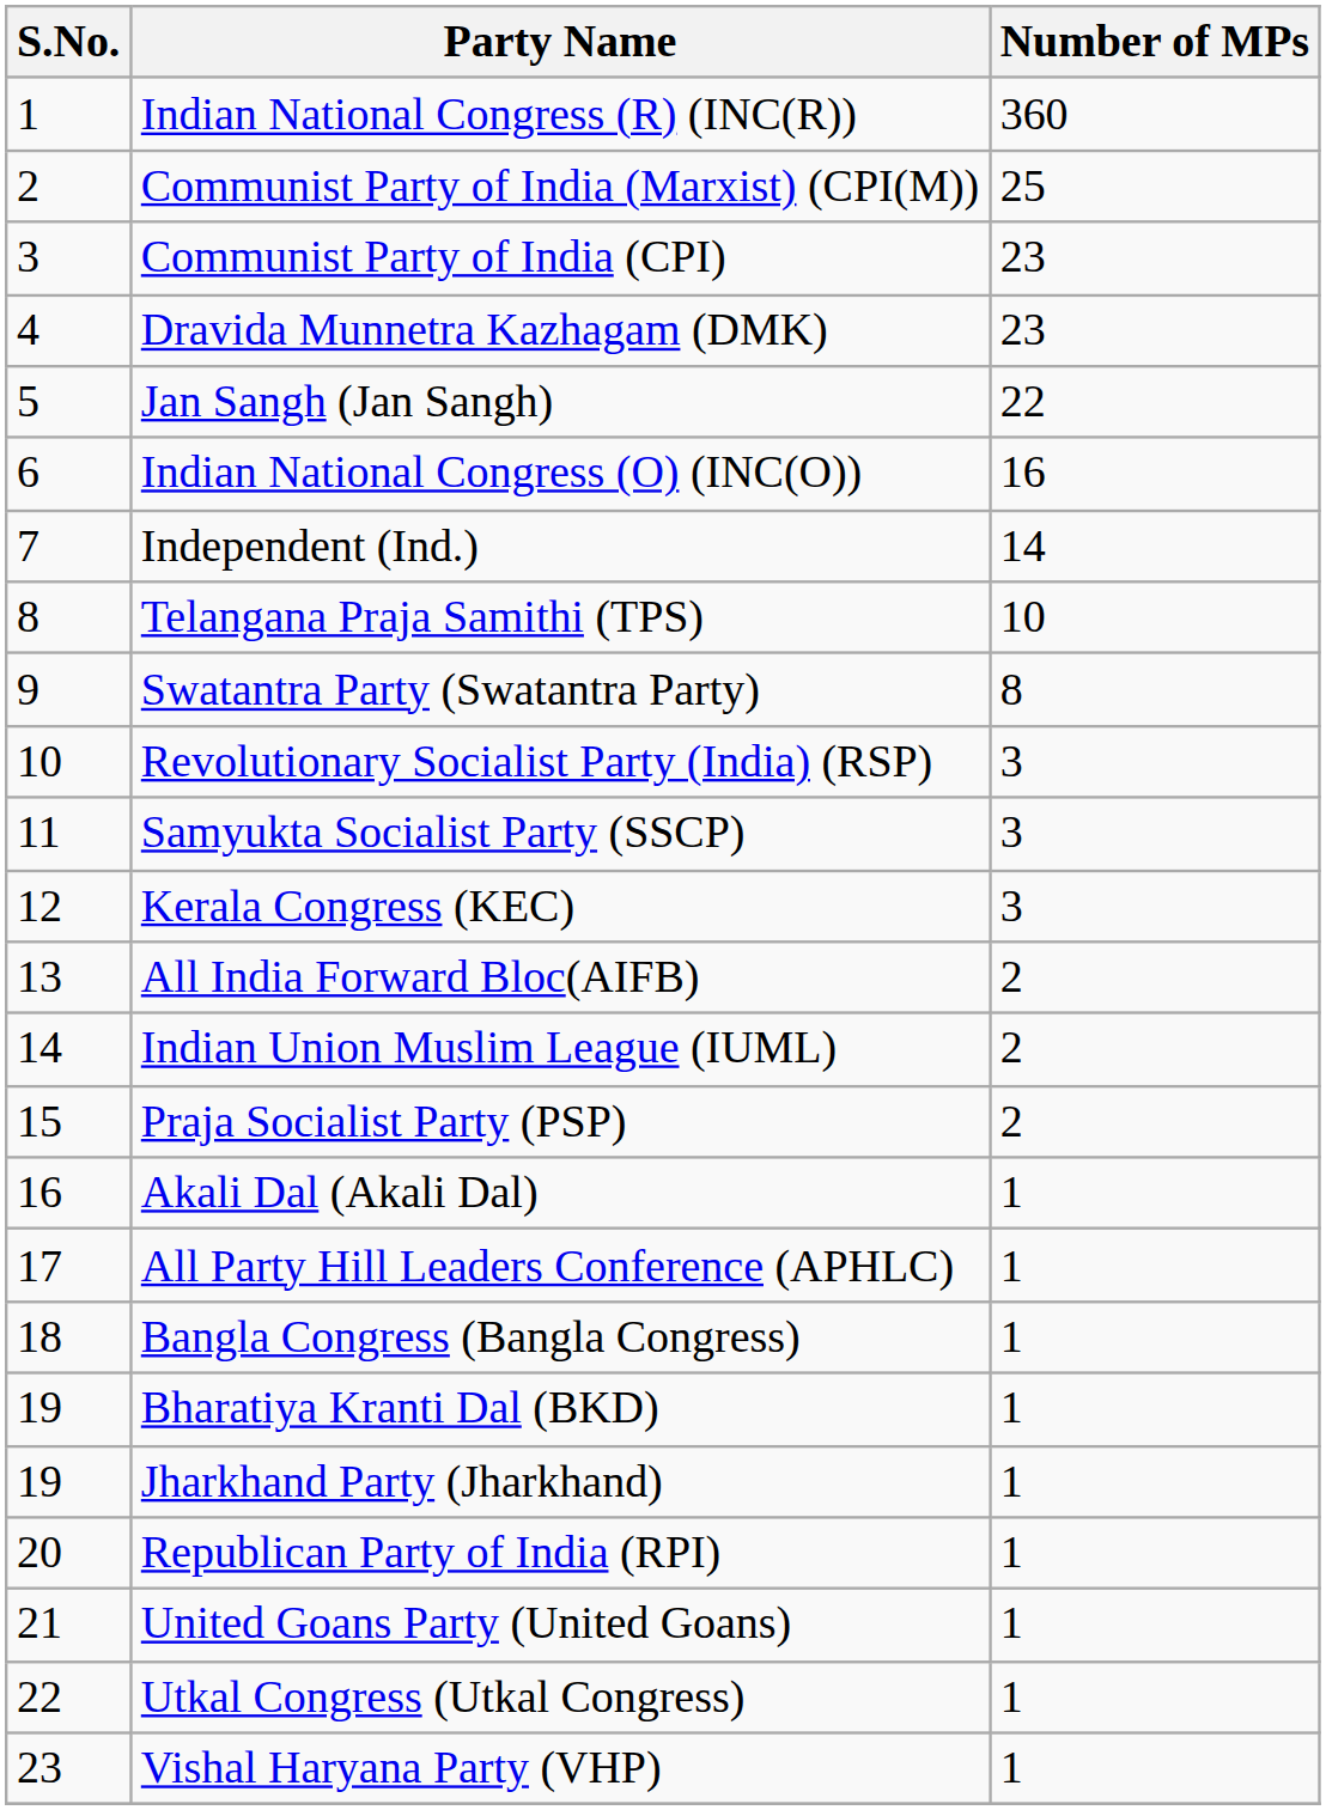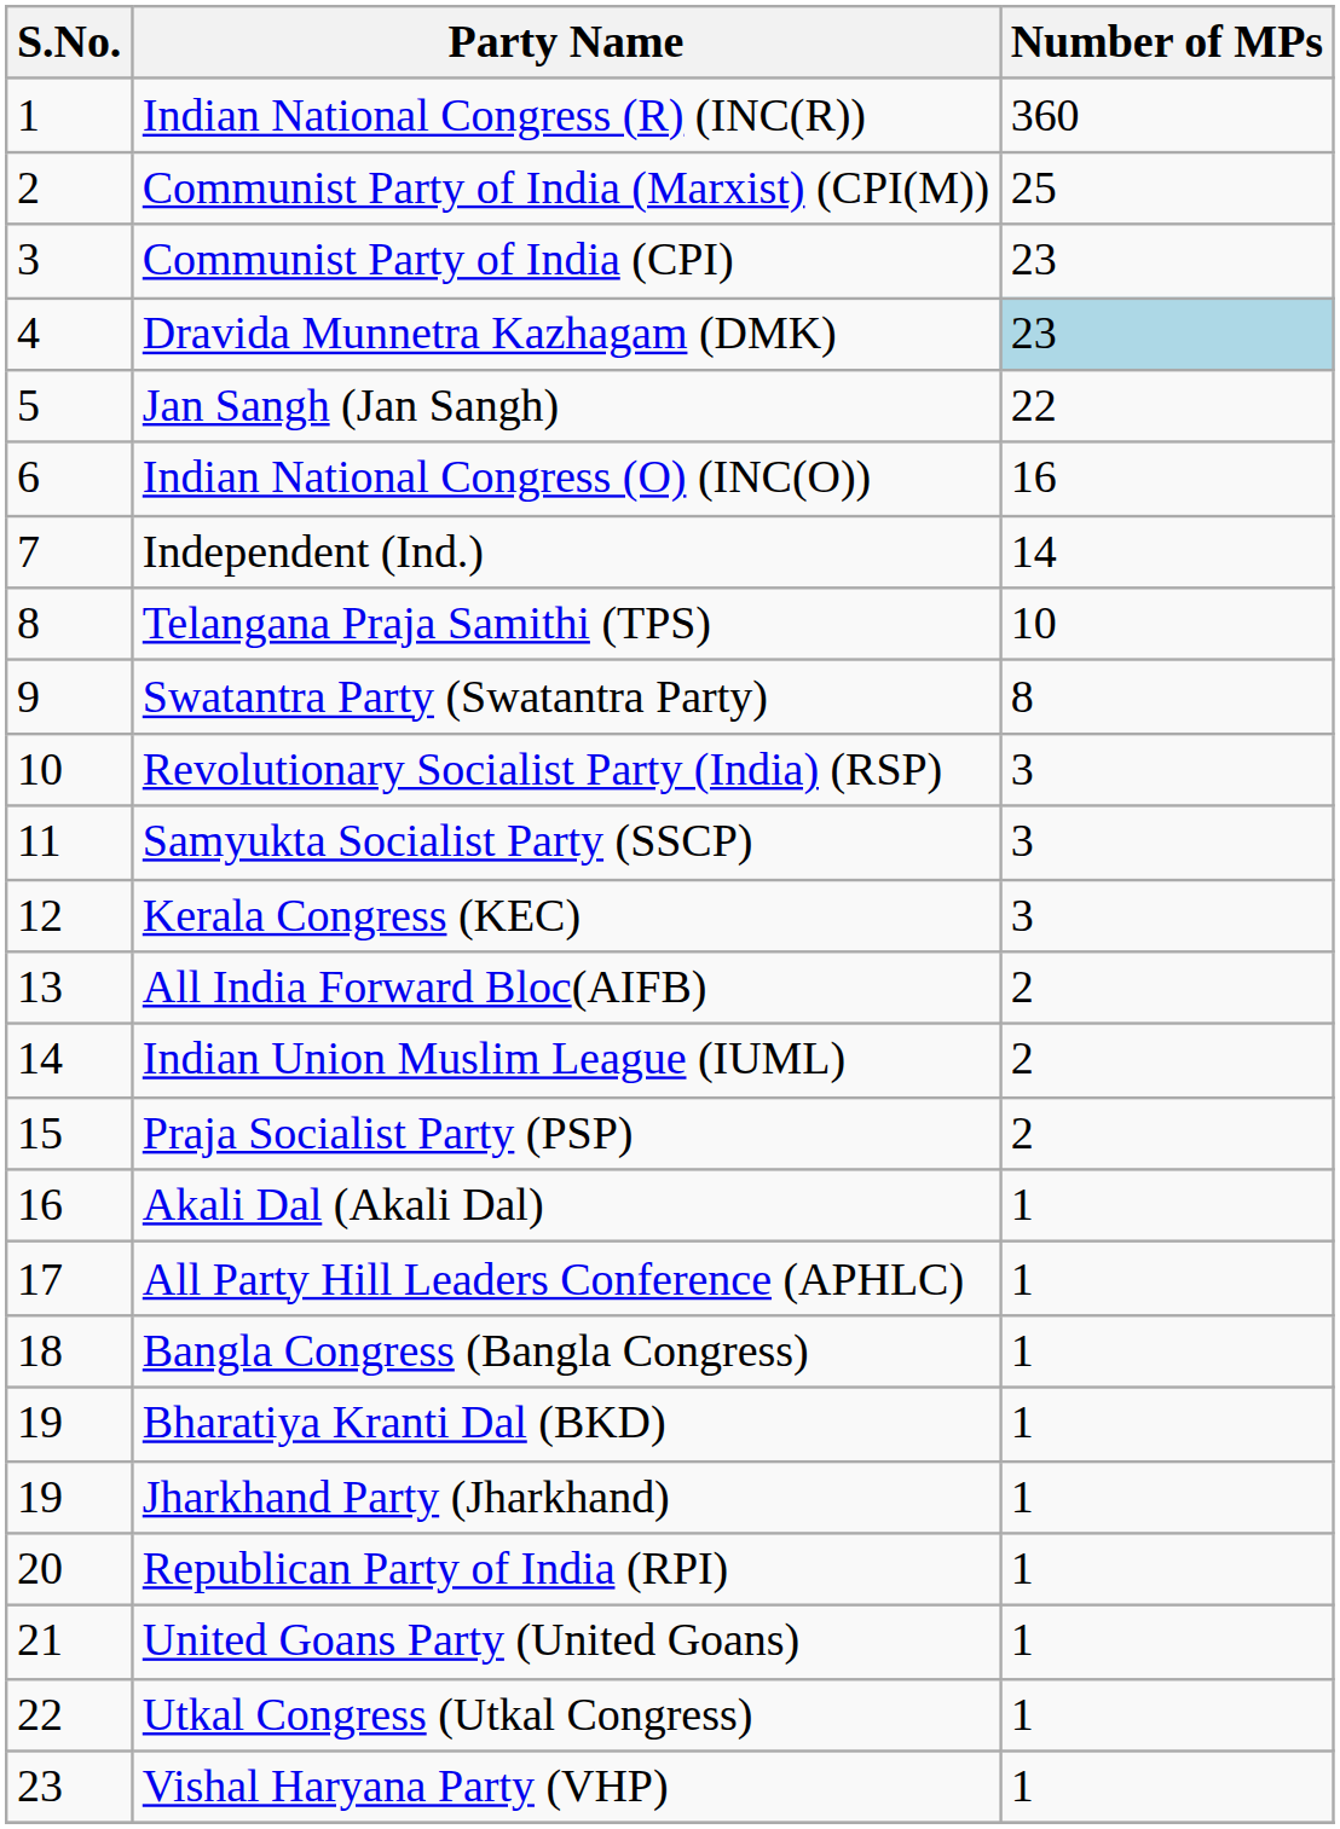Dravida Munnetra Kazhagam (DMK) | Number of MPs: no background -> lightblue background
